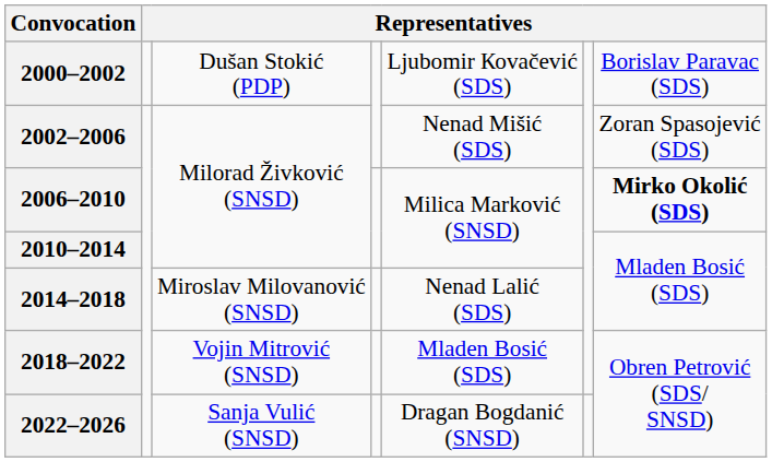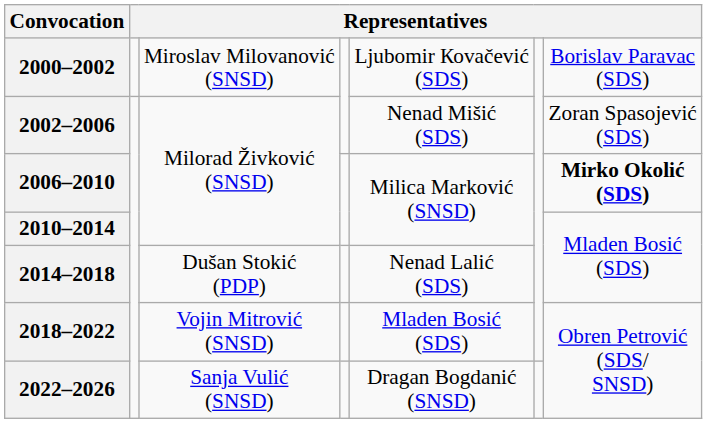2000–2002 | column 3: Dušаn Stоkić (PDP) -> Miroslav Milovanović (SNSD)
2014–2018 | column 3: Miroslav Milovanović (SNSD) -> Dušаn Stоkić (PDP)
